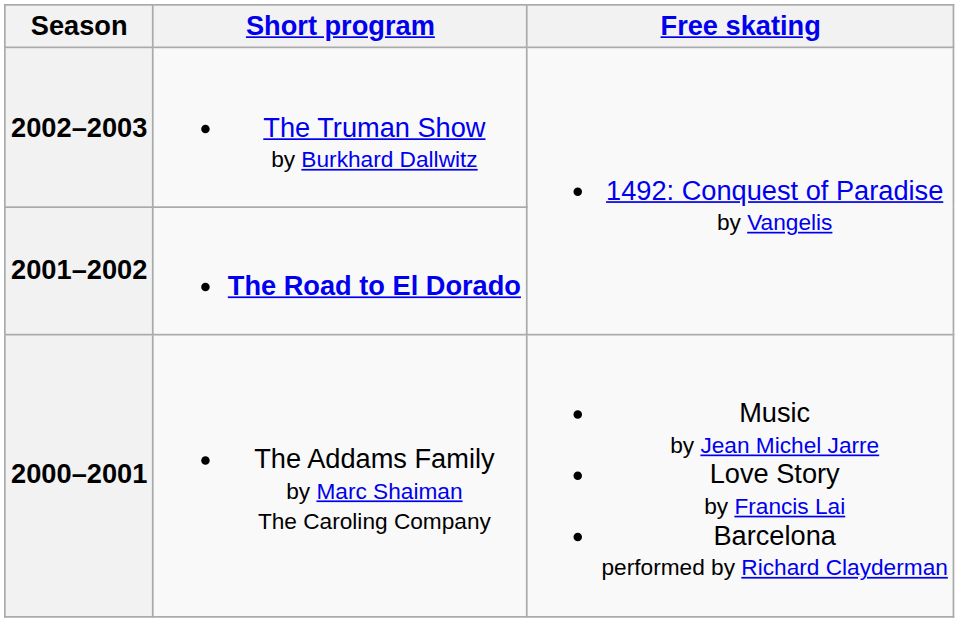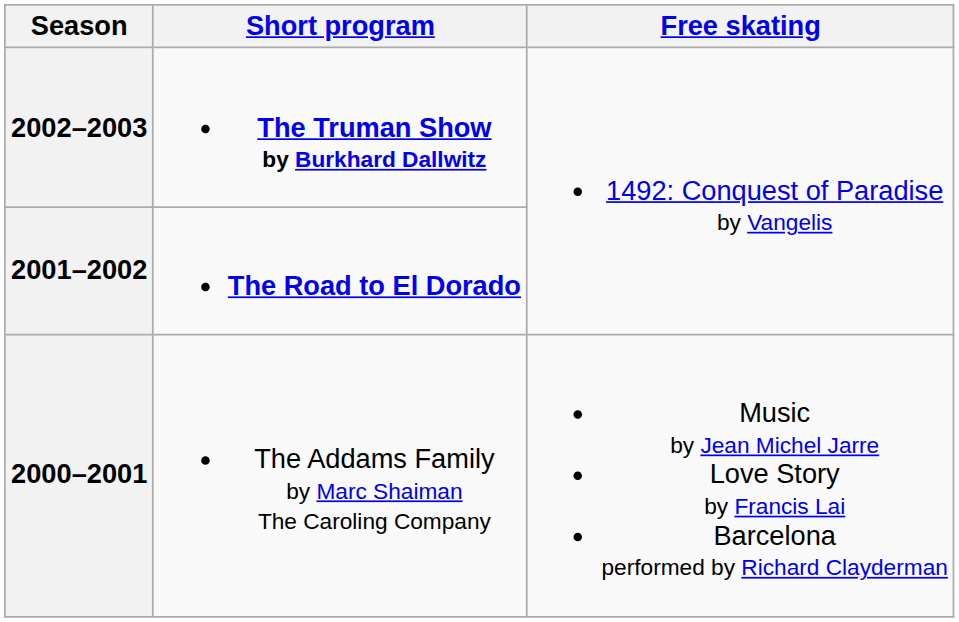2002–2003 | Short program: normal -> bold
